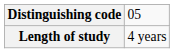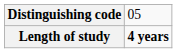Length of study | column 2: normal -> bold
